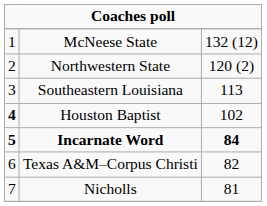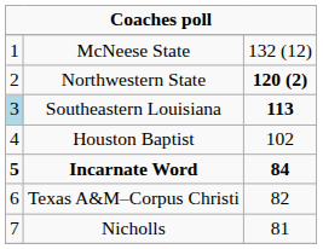Northwestern State | column 3: normal -> bold
Southeastern Louisiana | column 1: no background -> lightblue background
Southeastern Louisiana | column 3: normal -> bold
Houston Baptist | column 1: bold -> normal
